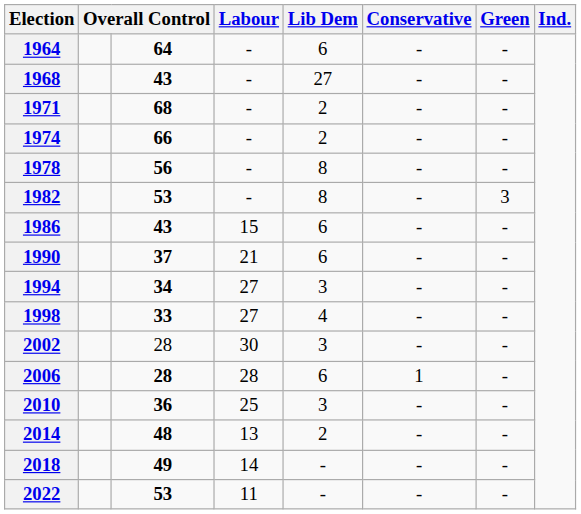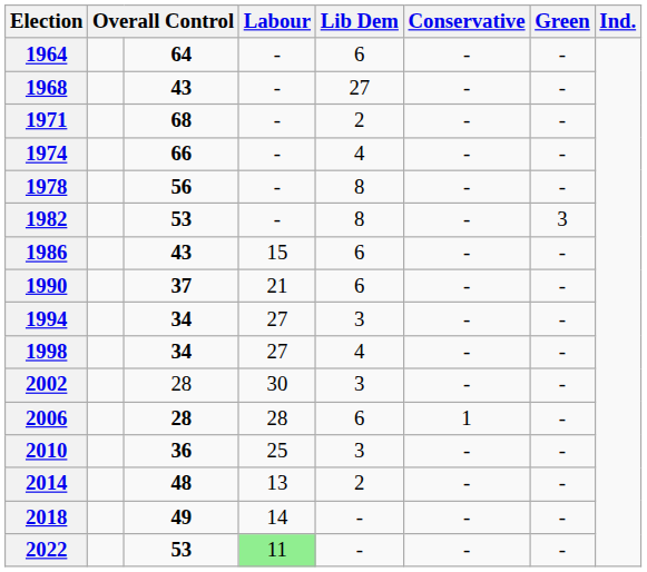1974 | Lib Dem: 2 -> 4
1998 | column 3: 33 -> 34
2022 | Labour: no background -> lightgreen background
